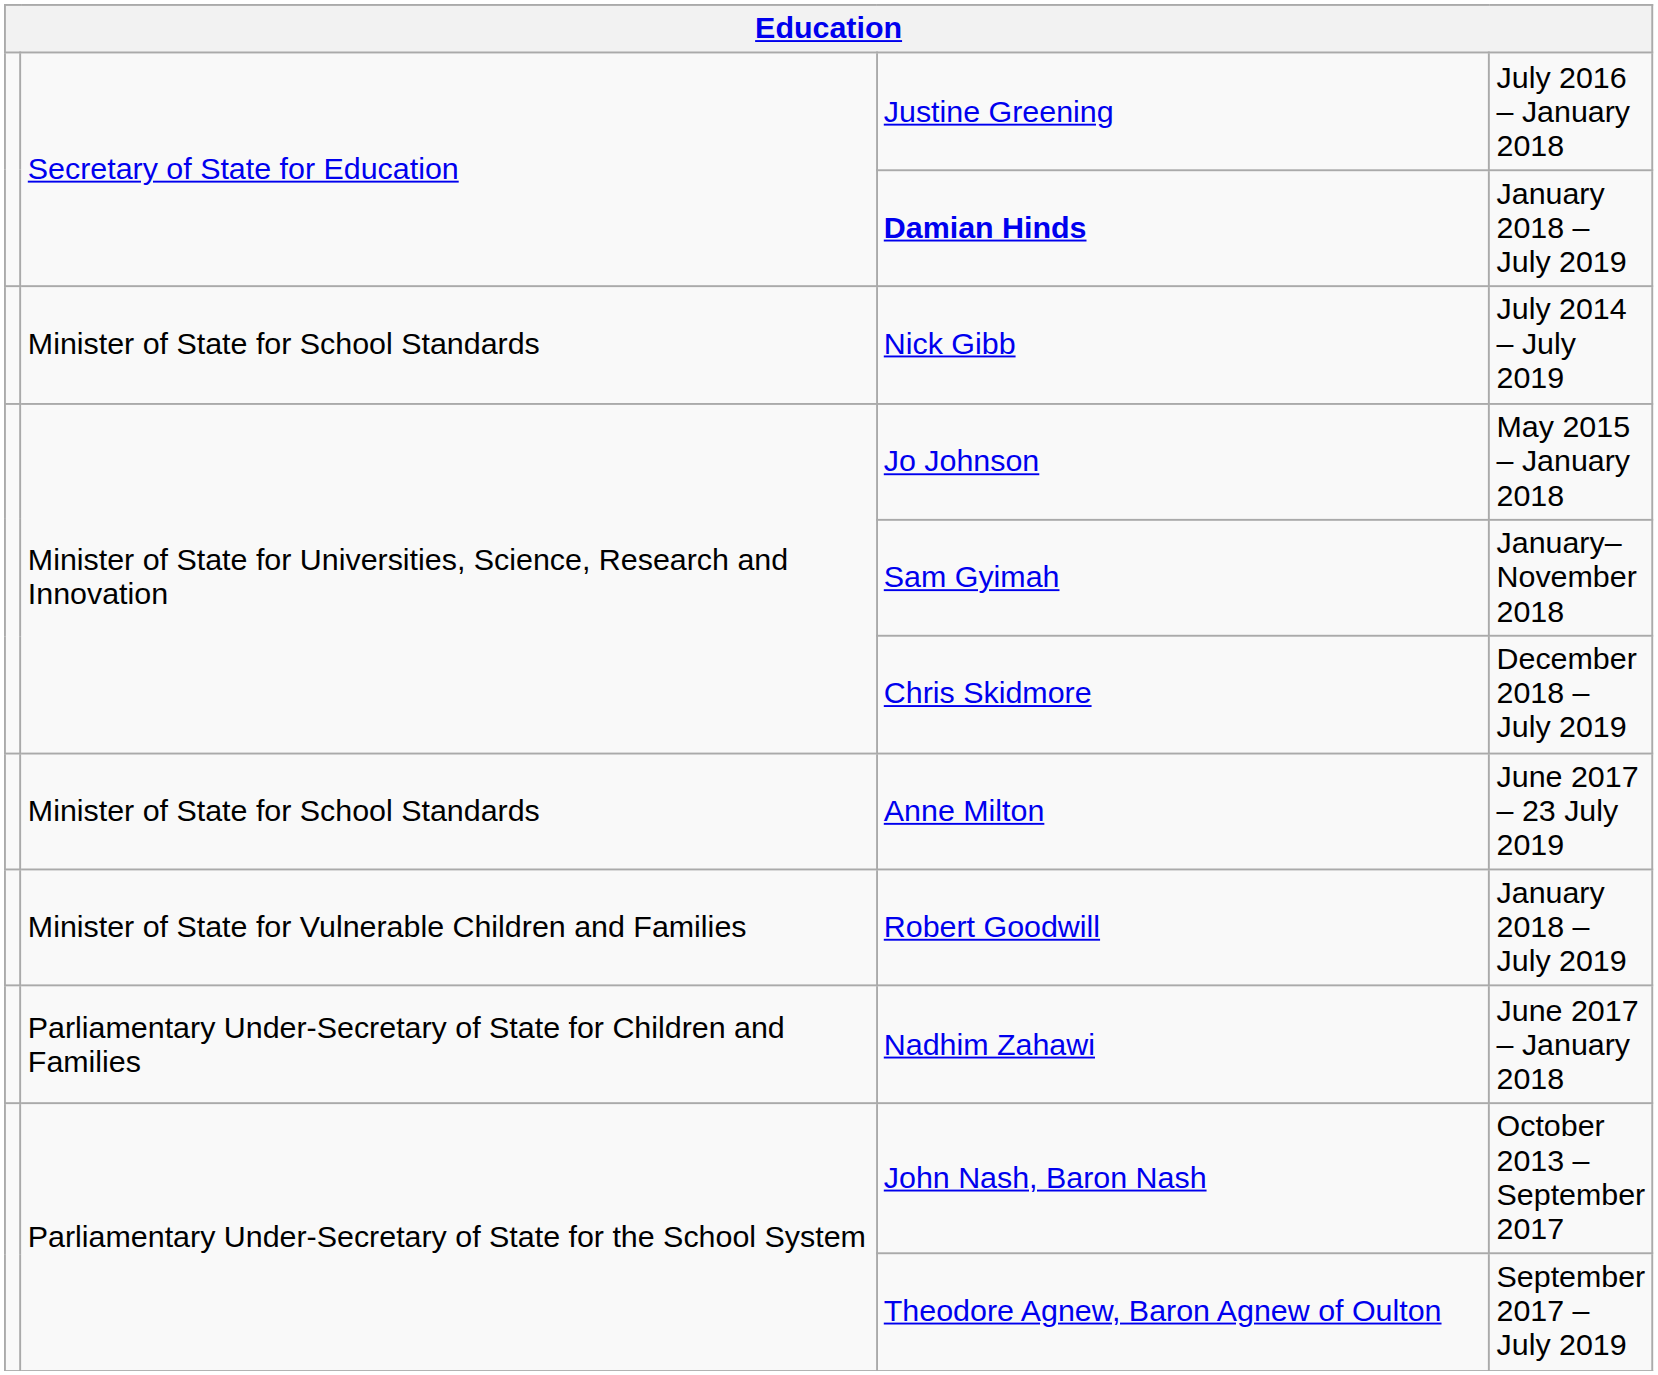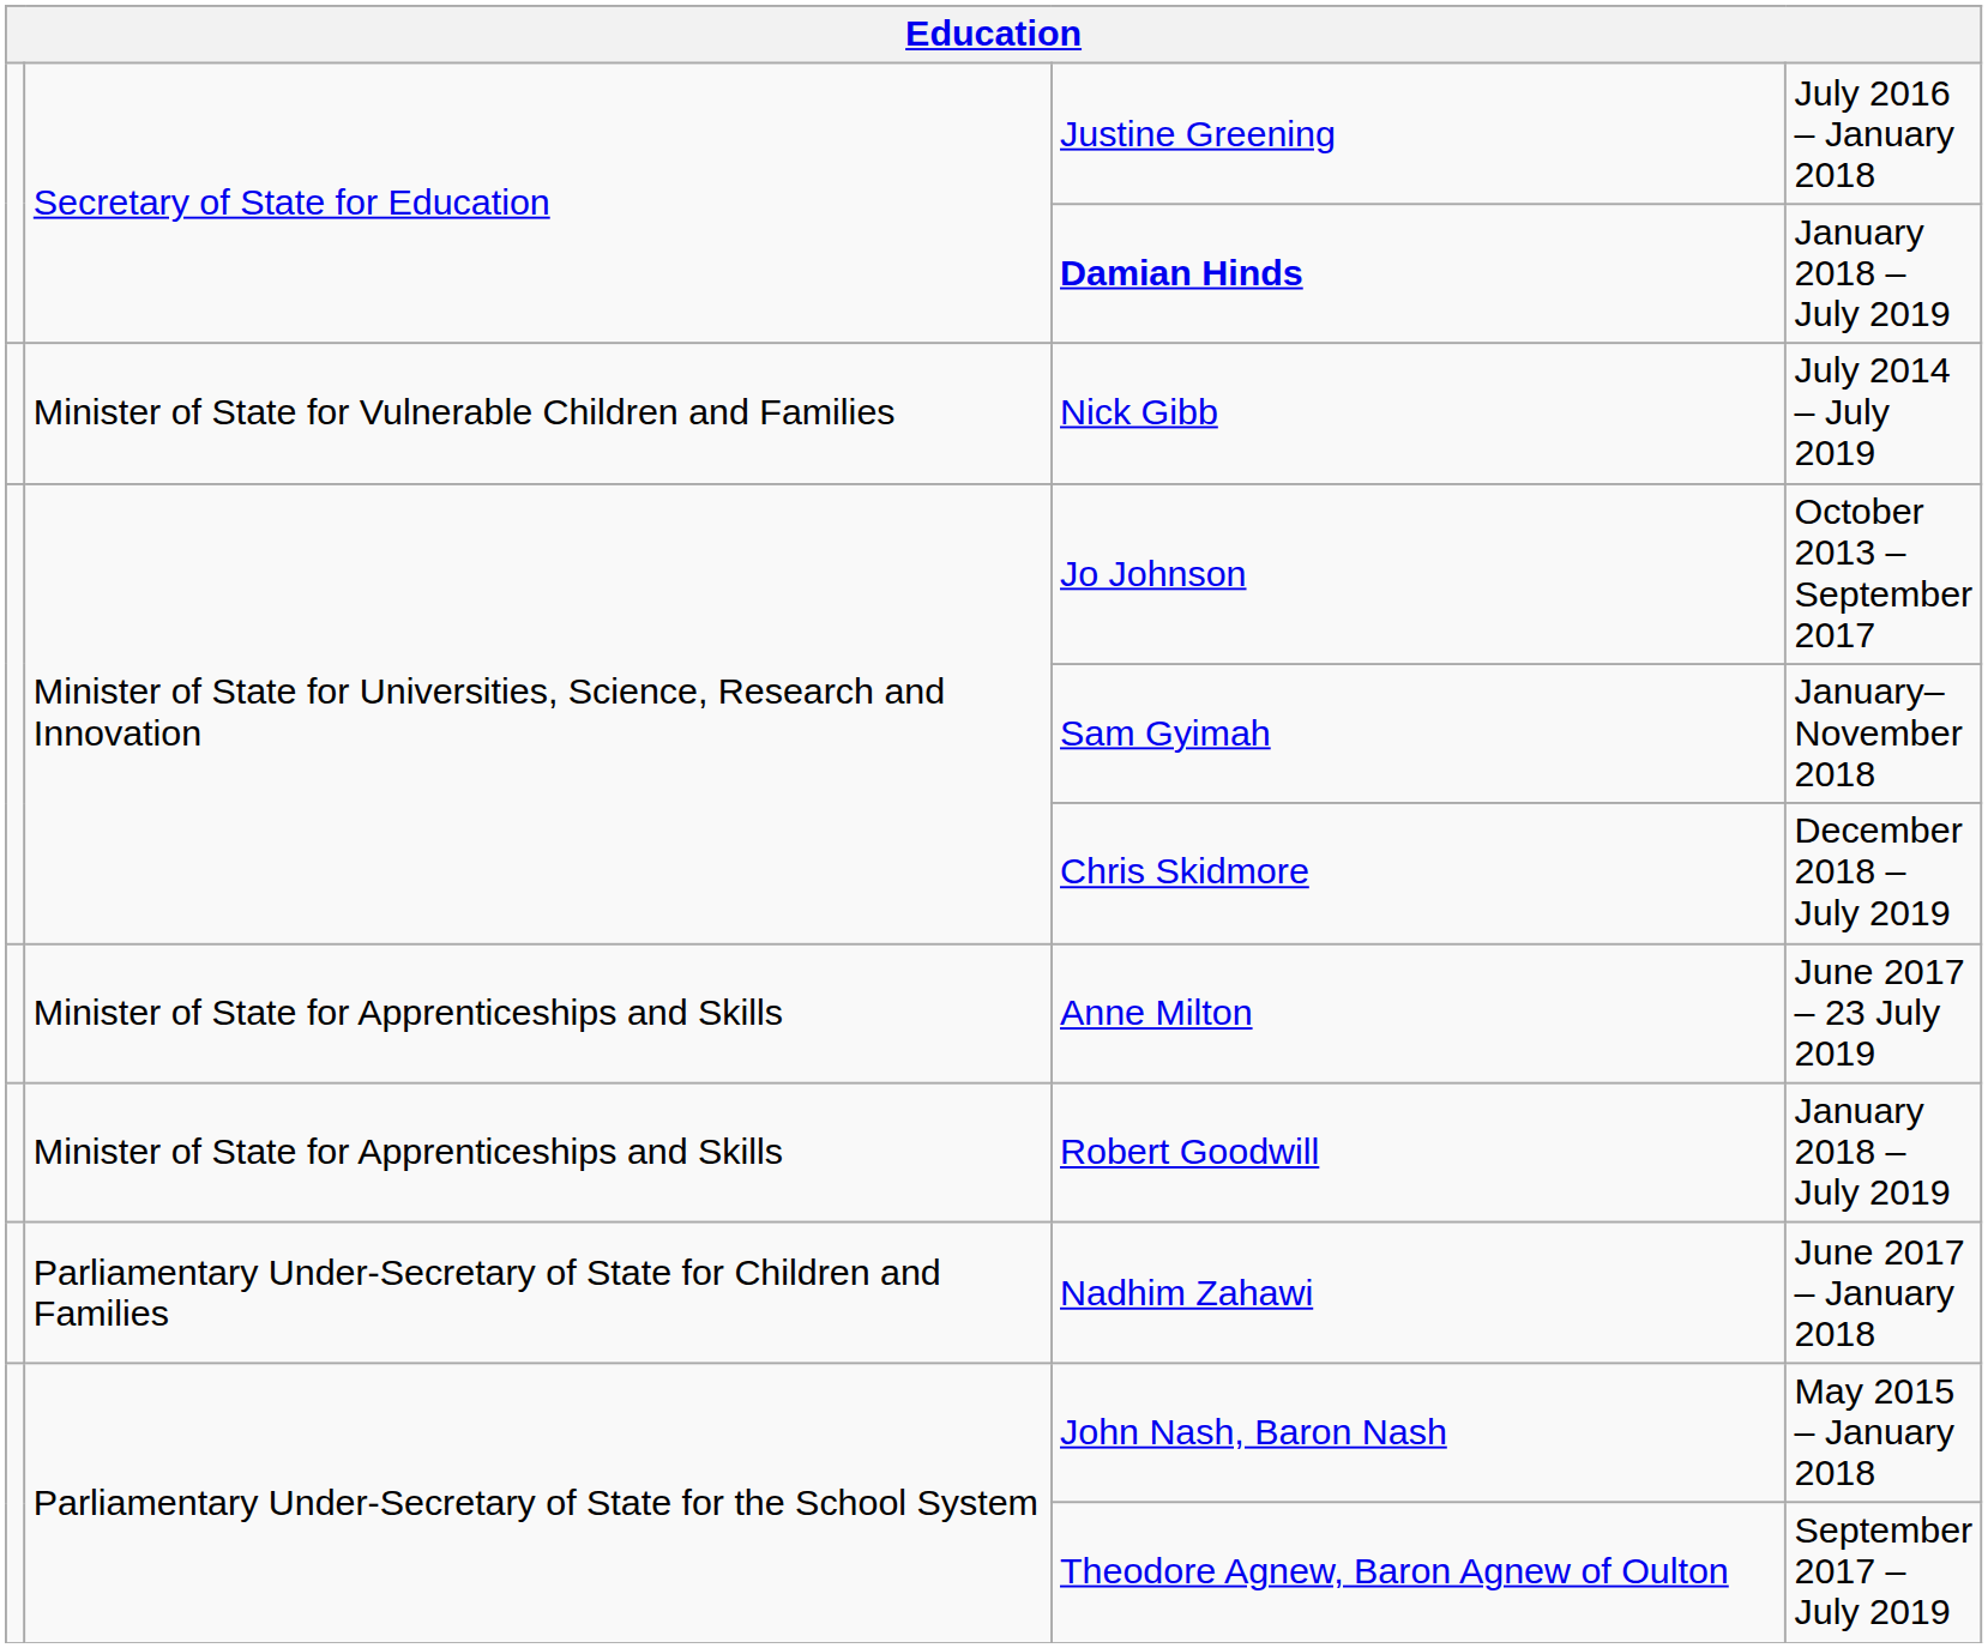Nick Gibb | column 2: Minister of State for School Standards -> Minister of State for Vulnerable Children and Families
Jo Johnson | column 4: May 2015 – January 2018 -> October 2013 – September 2017
Anne Milton | column 2: Minister of State for School Standards -> Minister of State for Apprenticeships and Skills
Robert Goodwill | column 2: Minister of State for Vulnerable Children and Families -> Minister of State for Apprenticeships and Skills
John Nash, Baron Nash | column 4: October 2013 – September 2017 -> May 2015 – January 2018
